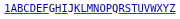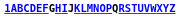row 1 | column 1: normal -> bold
